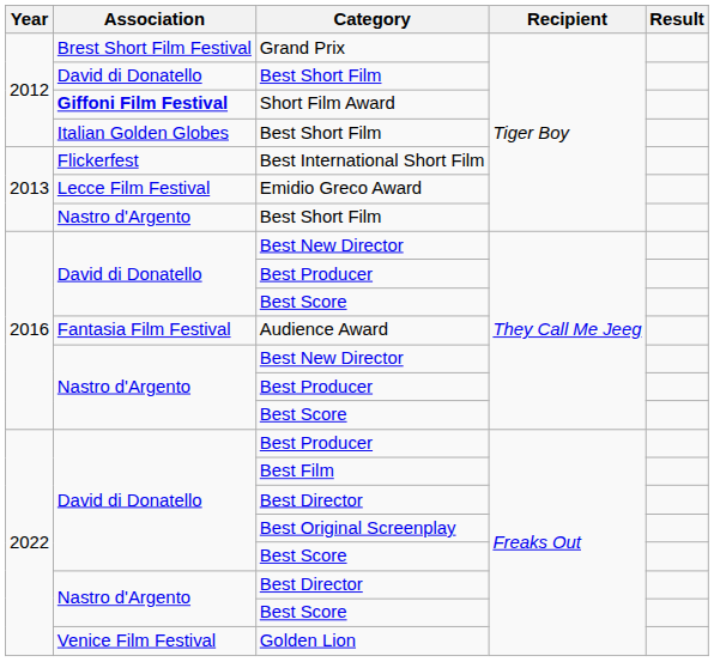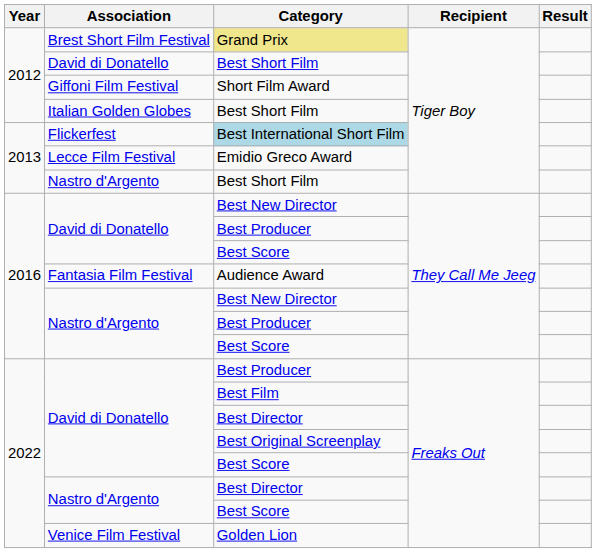Grand Prix | Category: no background -> khaki background
Short Film Award | Association: bold -> normal
Best International Short Film | Category: no background -> lightblue background
